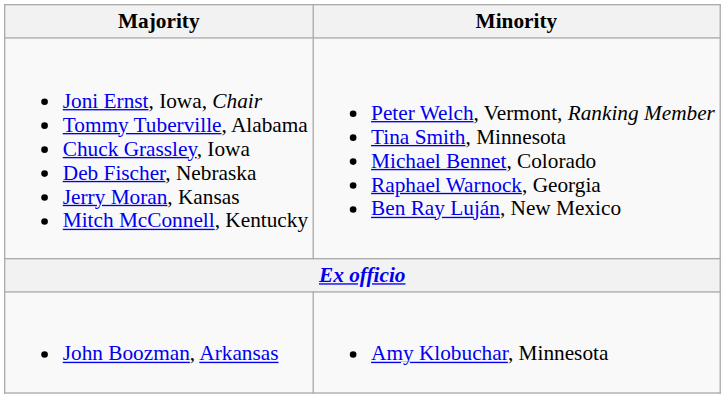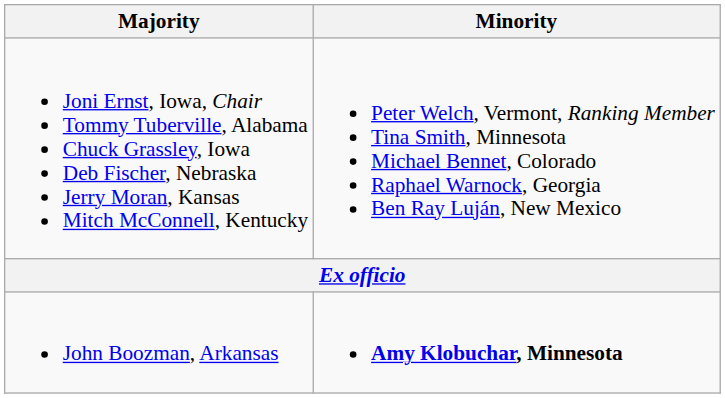John Boozman, Arkansas | Minority: normal -> bold
